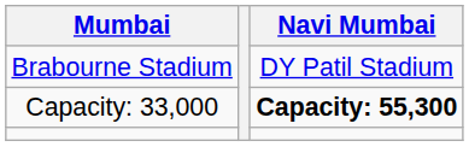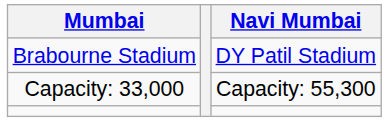Capacity: 33,000 | Navi Mumbai: bold -> normal
